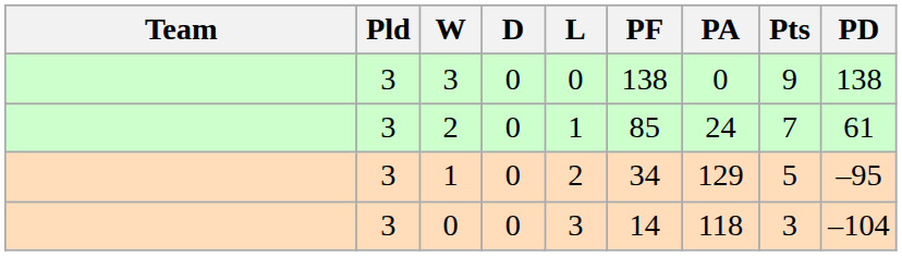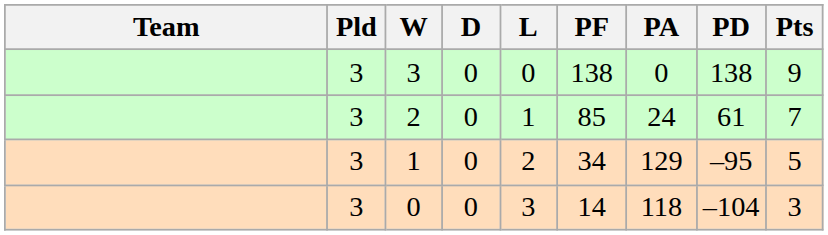columns swapped: PD <-> Pts
